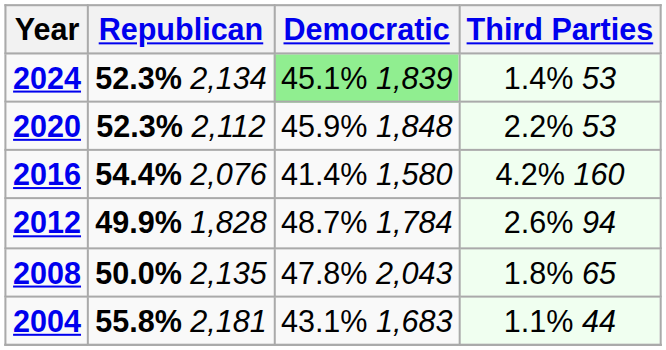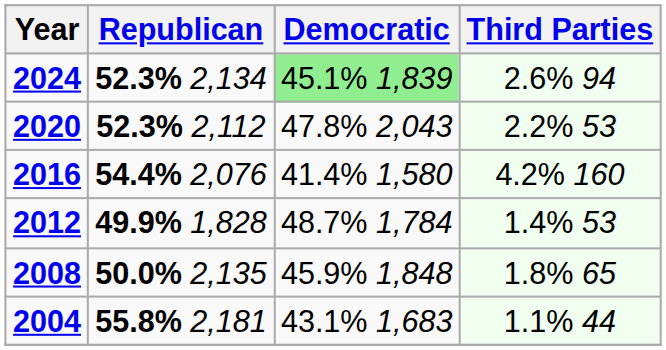2024 | Third Parties: 1.4% 53 -> 2.6% 94
2020 | Democratic: 45.9% 1,848 -> 47.8% 2,043
2012 | Third Parties: 2.6% 94 -> 1.4% 53
2008 | Democratic: 47.8% 2,043 -> 45.9% 1,848
